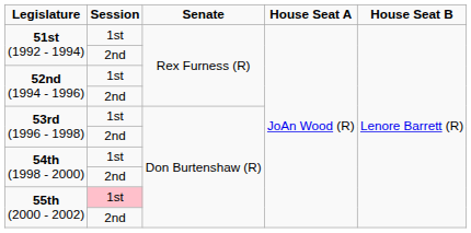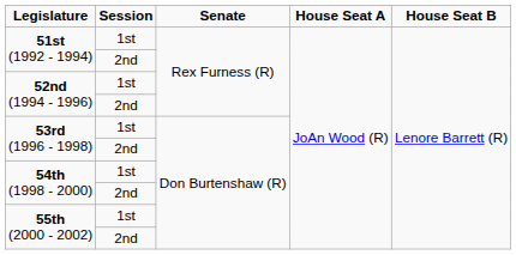55th (2000 - 2002) / 1st | Session: pink background -> no background
